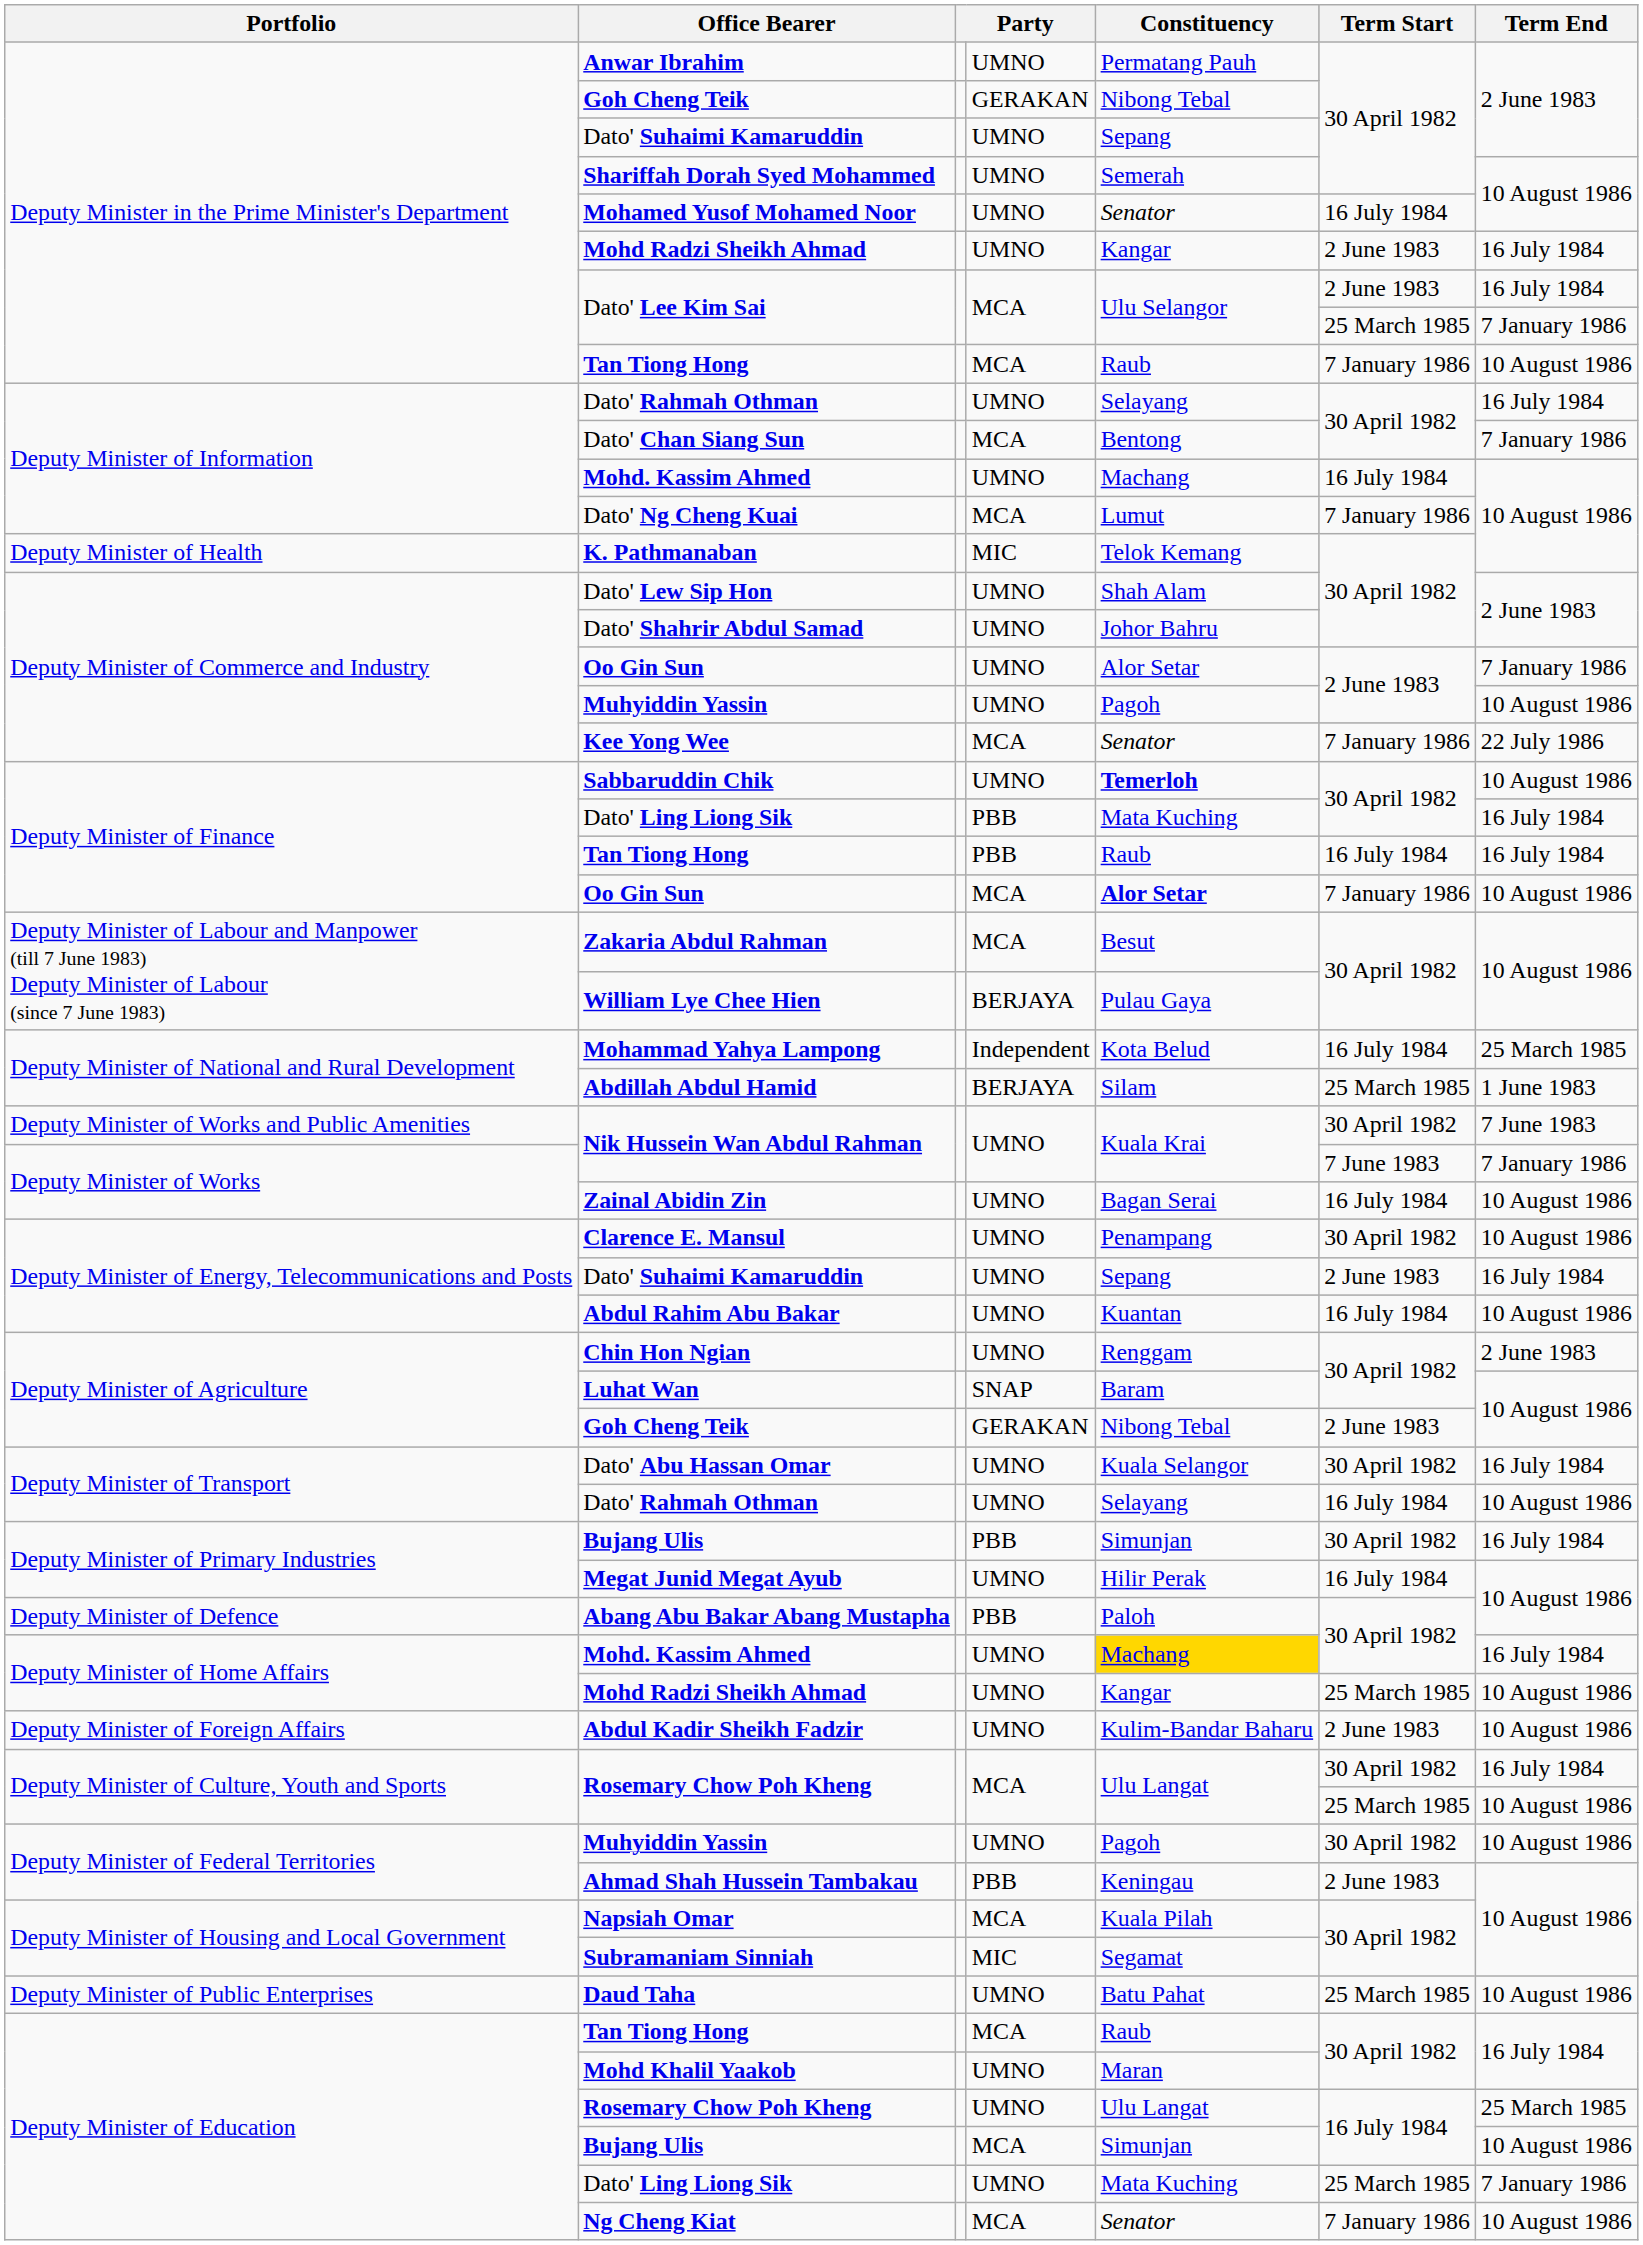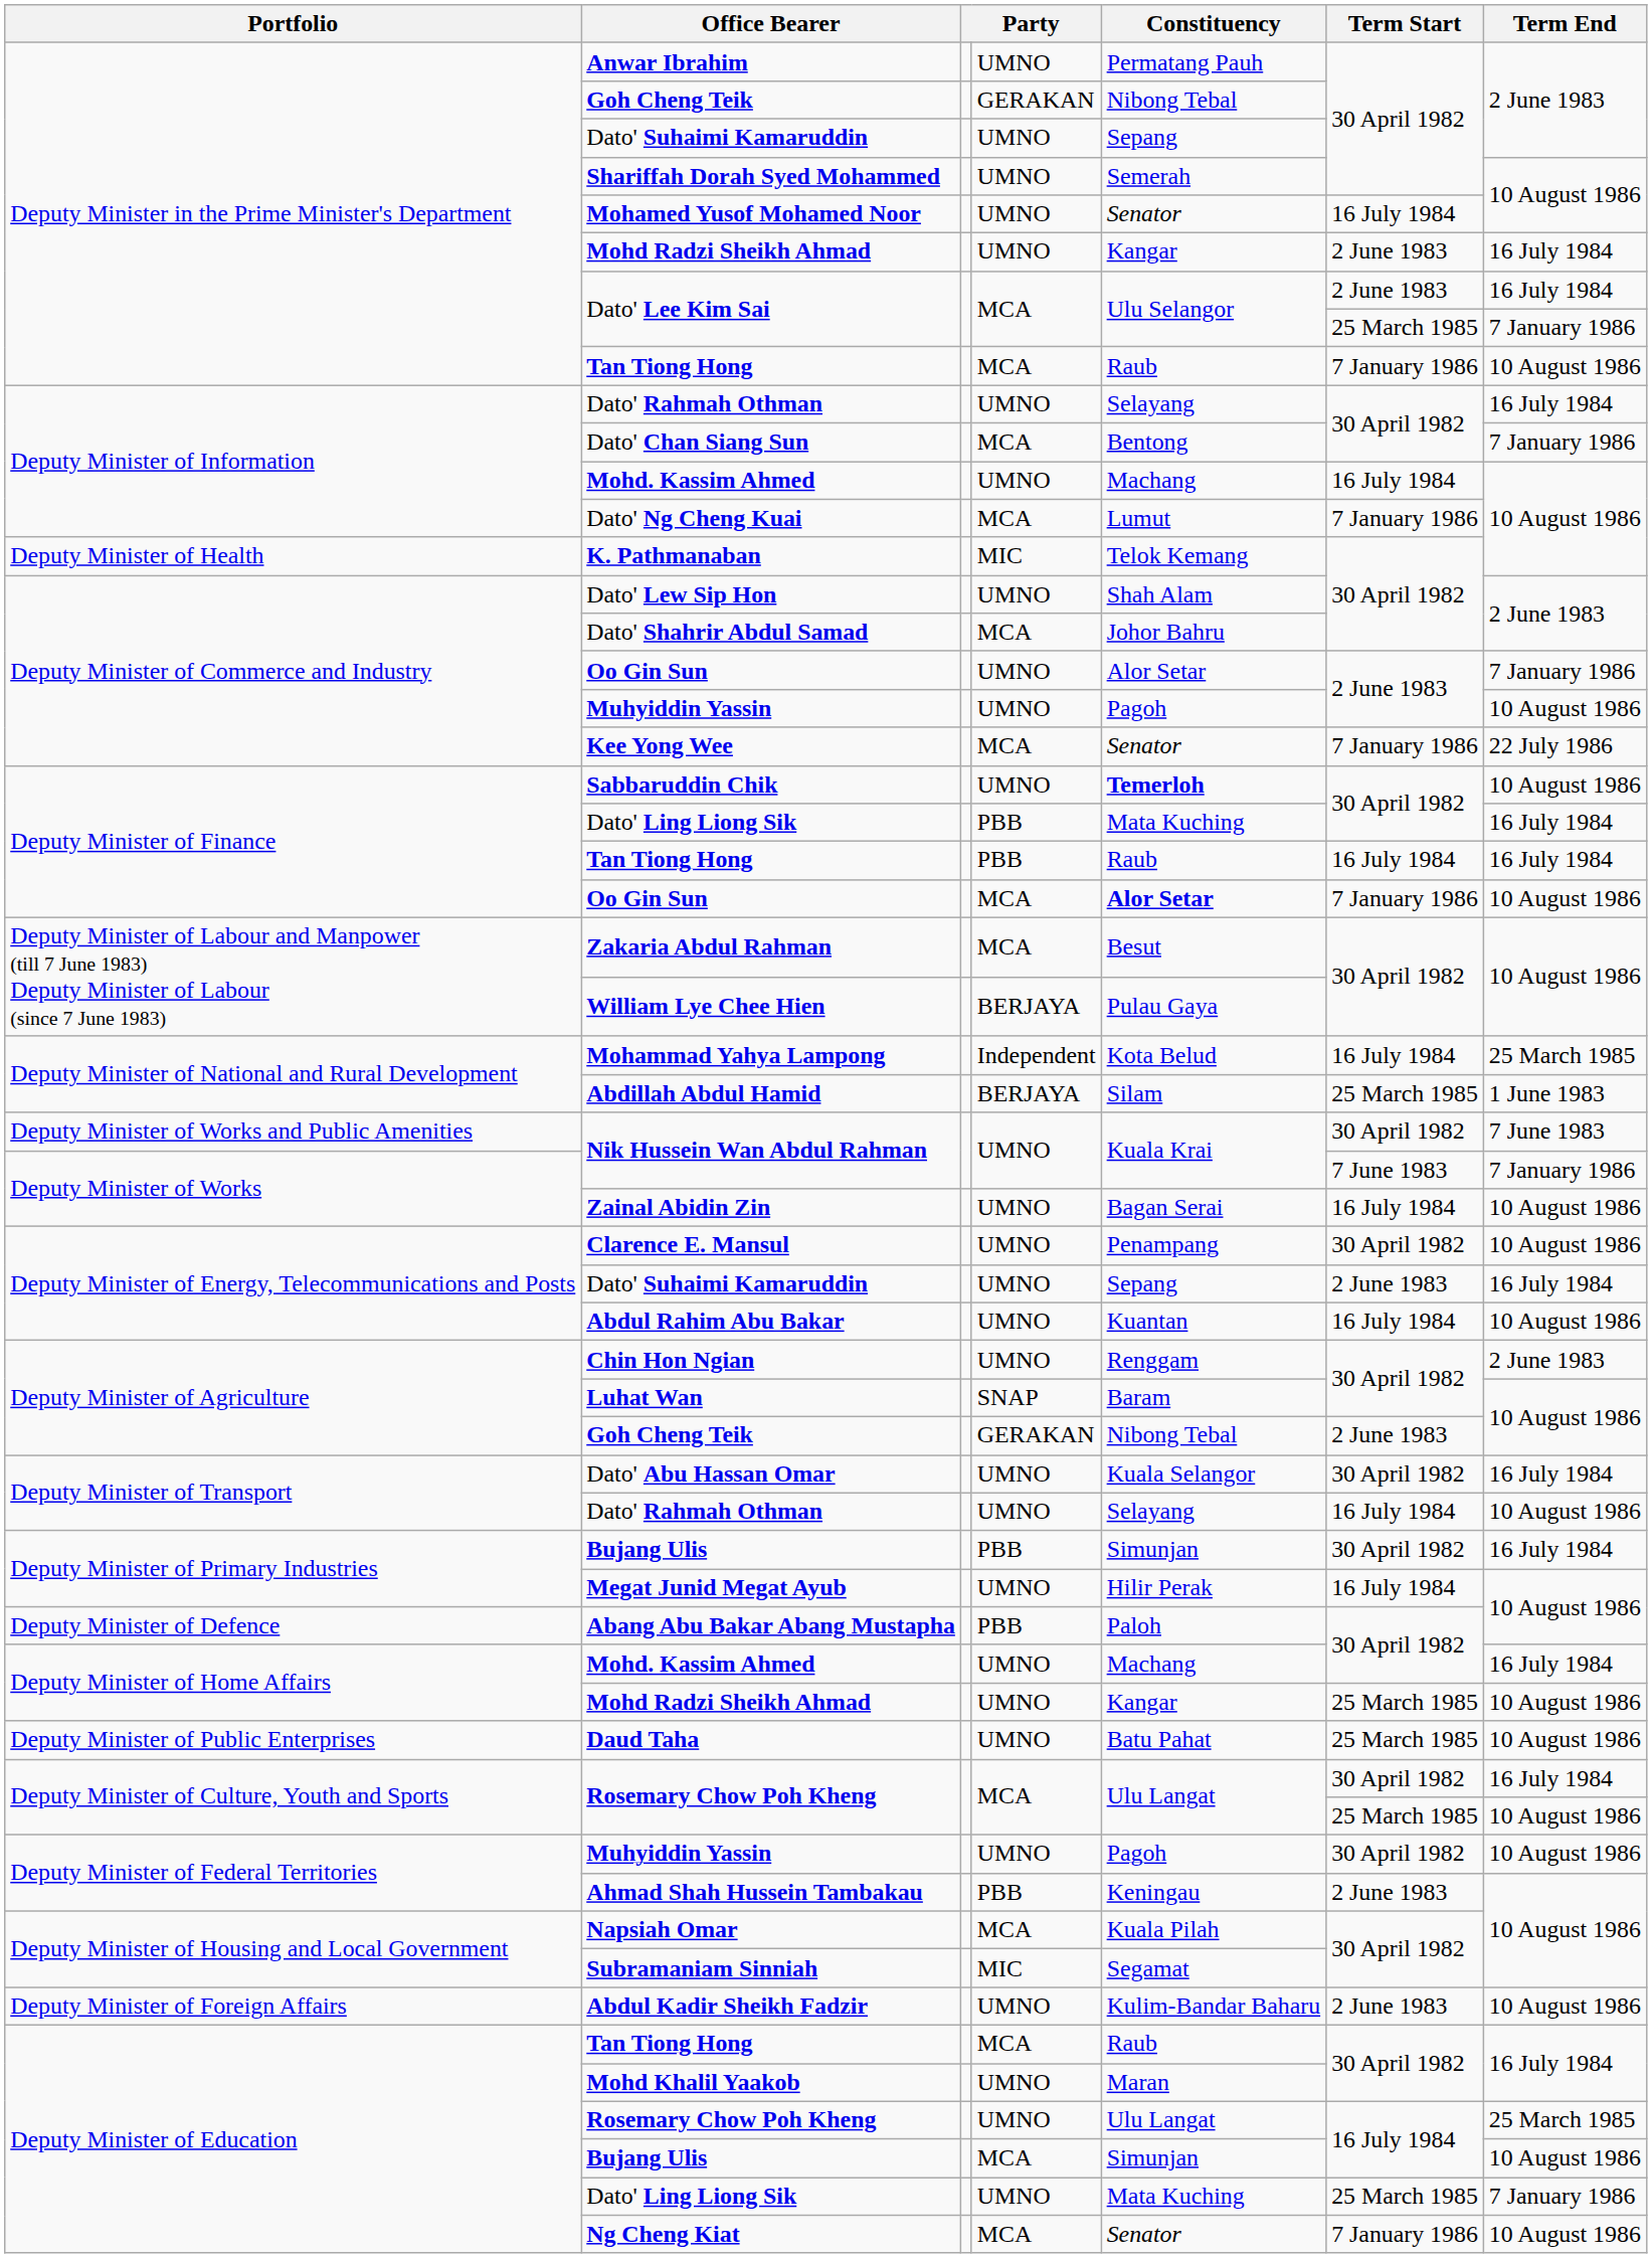Dato' Shahrir Abdul Samad | column 4: UMNO -> MCA
Deputy Minister of Home Affairs / Mohd. Kassim Ahmed | Constituency: gold background -> no background
rows swapped: Abdul Kadir Sheikh Fadzir <-> Daud Taha
